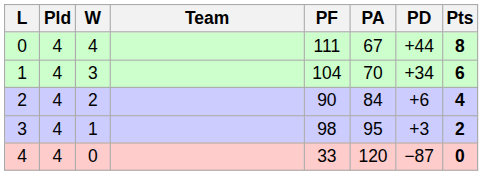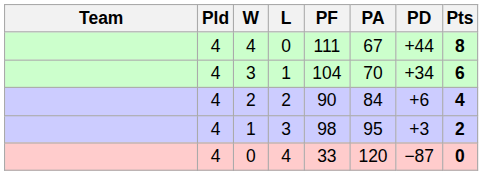columns swapped: Team <-> L
